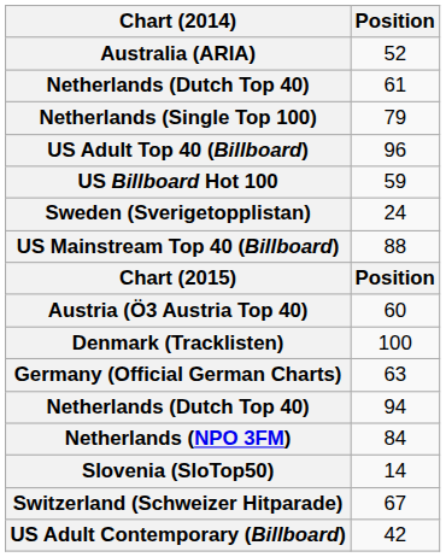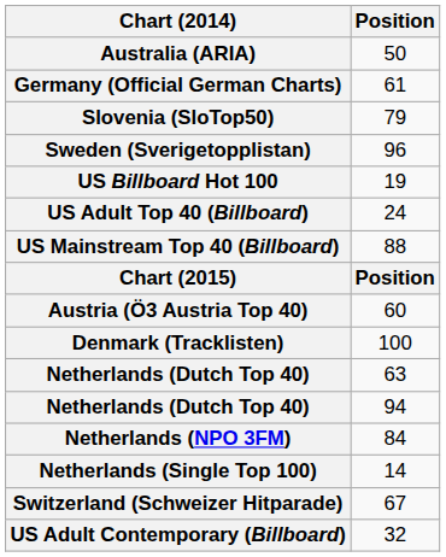row 2 | Position: 52 -> 50
row 3 | Chart (2014): Netherlands (Dutch Top 40) -> Germany (Official German Charts)
row 4 | Chart (2014): Netherlands (Single Top 100) -> Slovenia (SloTop50)
row 5 | Chart (2014): US Adult Top 40 (Billboard) -> Sweden (Sverigetopplistan)
row 6 | Position: 59 -> 19
row 7 | Chart (2014): Sweden (Sverigetopplistan) -> US Adult Top 40 (Billboard)
row 12 | Chart (2014): Germany (Official German Charts) -> Netherlands (Dutch Top 40)
row 15 | Chart (2014): Slovenia (SloTop50) -> Netherlands (Single Top 100)
row 17 | Position: 42 -> 32
